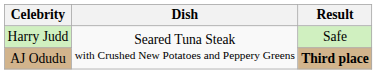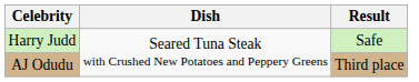AJ Odudu | Result: bold -> normal
